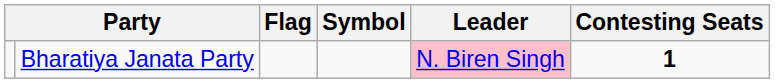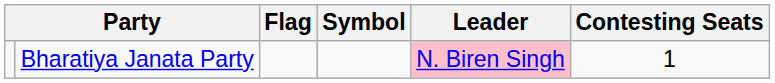Bharatiya Janata Party | Contesting Seats: bold -> normal
